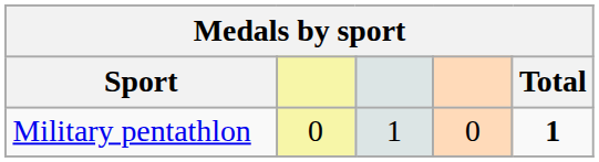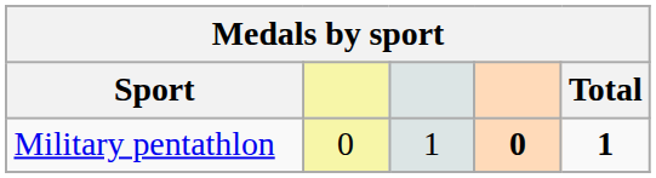Military pentathlon | column 4: normal -> bold
